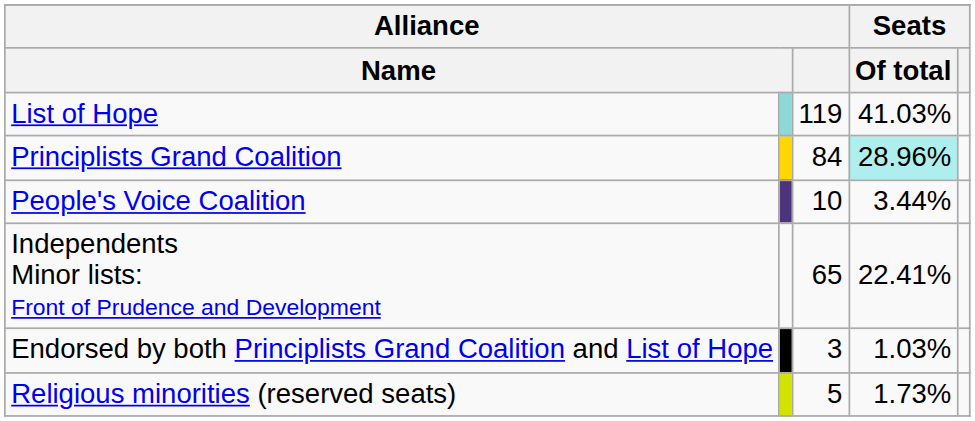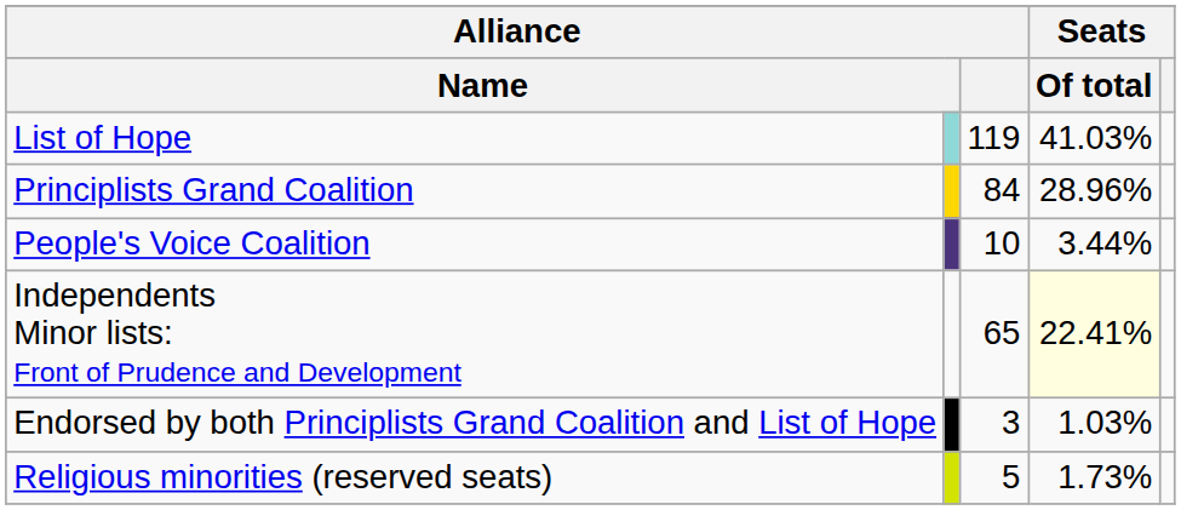Principlists Grand Coalition | Seats / Of total: paleturquoise background -> no background
Independents Minor lists: Front of Prudence and Development | Seats / Of total: no background -> lightyellow background
